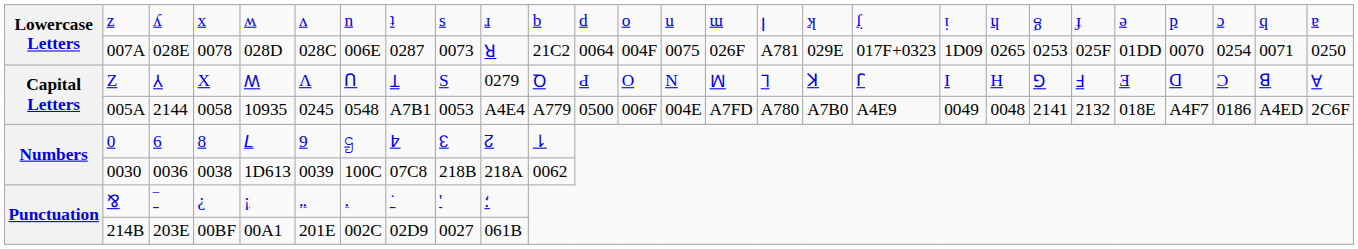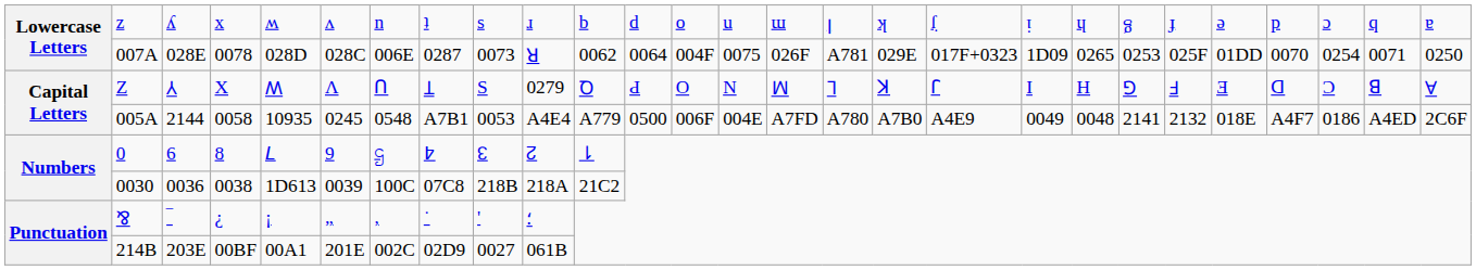007A | column 11: 21C2 -> 0062
0030 | column 11: 0062 -> 21C2
